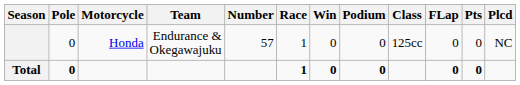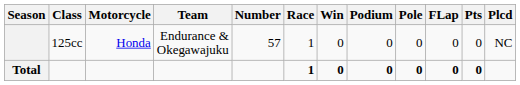columns swapped: Class <-> Pole
